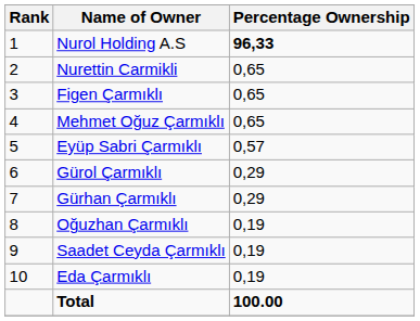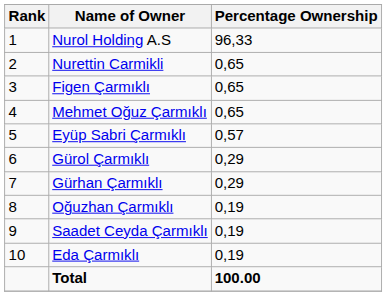Nurol Holding A.S | Percentage Ownership: bold -> normal
